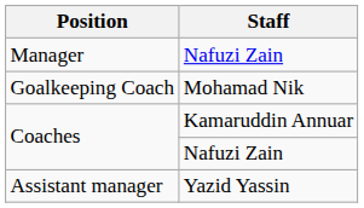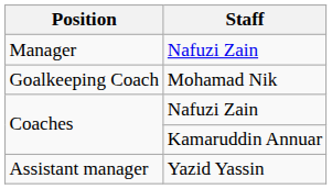row 4 | Staff: Kamaruddin Annuar -> Nafuzi Zain
row 5 | Staff: Nafuzi Zain -> Kamaruddin Annuar
